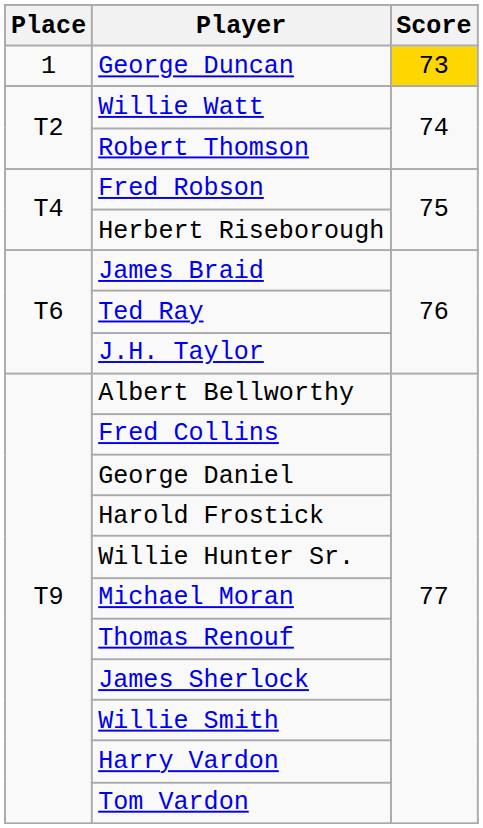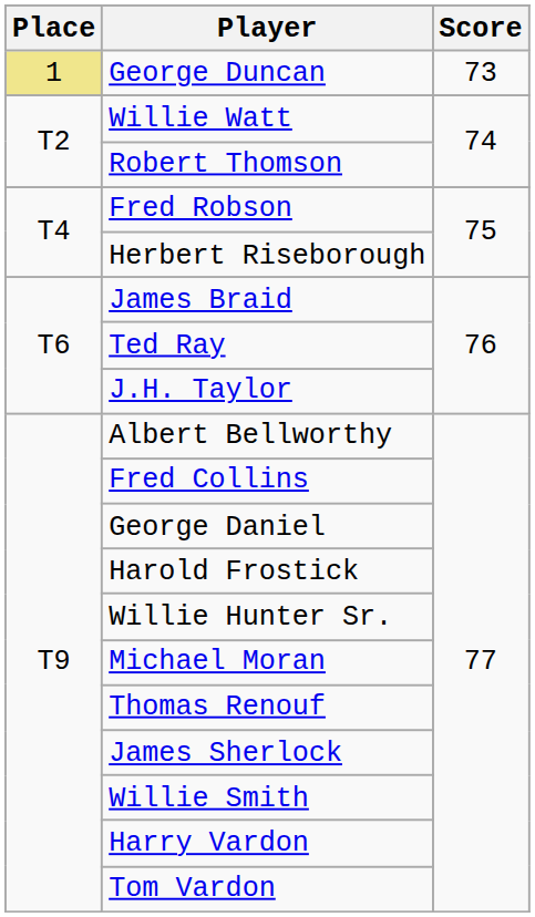George Duncan | Place: no background -> khaki background
George Duncan | Score: gold background -> no background
